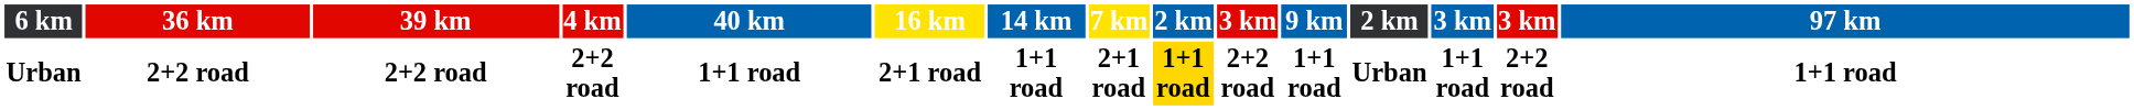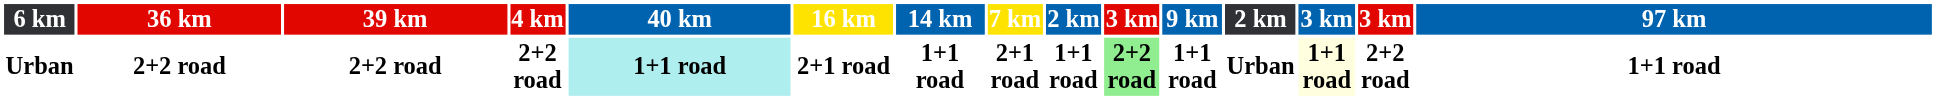row 2 | column 5: no background -> paleturquoise background
row 2 | column 9: gold background -> no background
row 2 | column 10: no background -> lightgreen background
row 2 | column 13: no background -> lightyellow background
